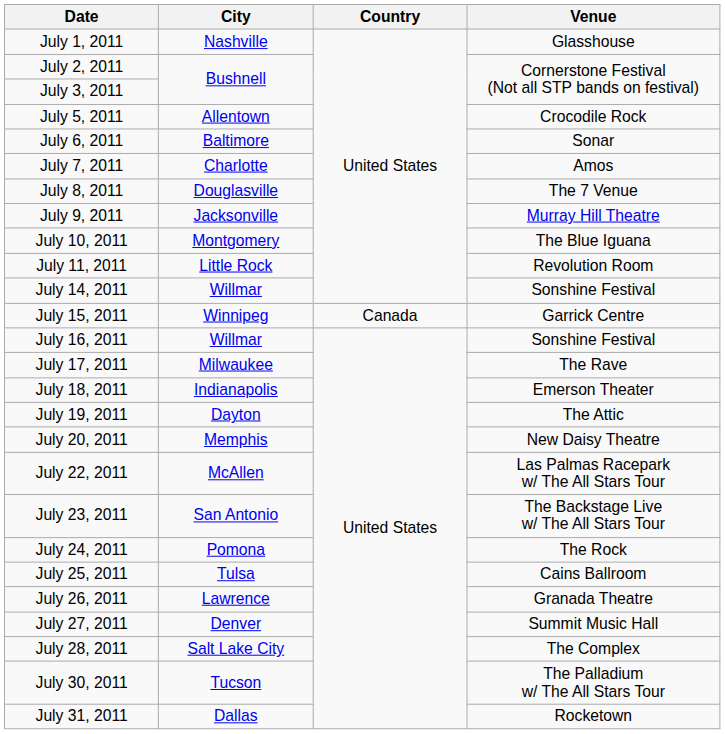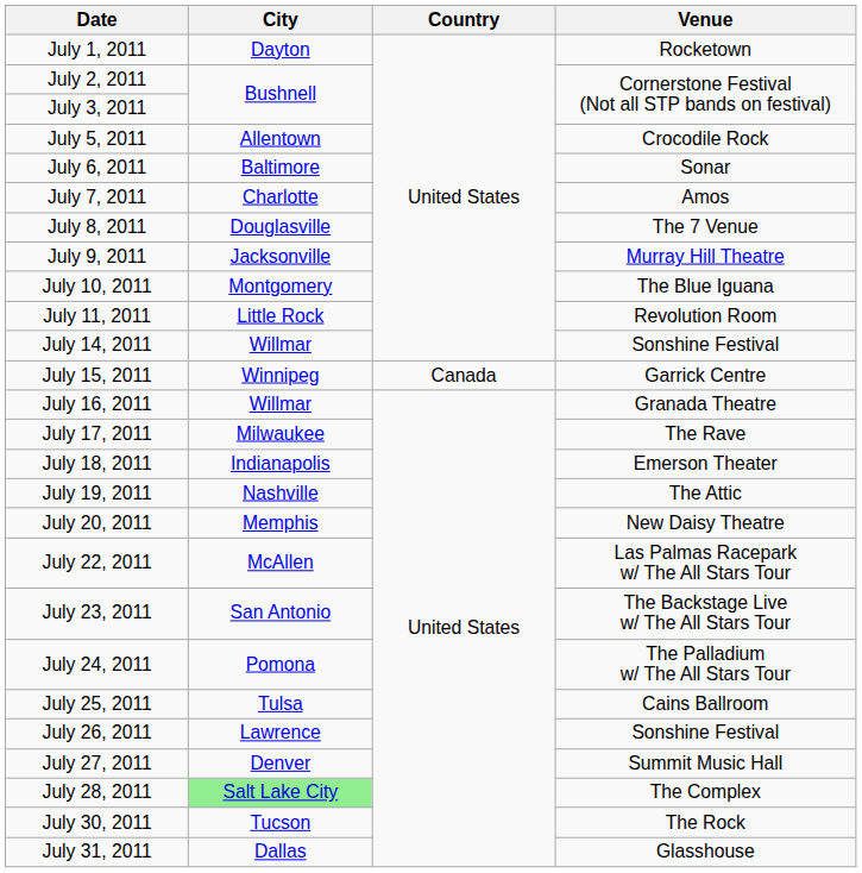July 1, 2011 | City: Nashville -> Dayton
July 1, 2011 | Venue: Glasshouse -> Rocketown
July 16, 2011 | Venue: Sonshine Festival -> Granada Theatre
July 19, 2011 | City: Dayton -> Nashville
July 24, 2011 | Venue: The Rock -> The Palladium w/ The All Stars Tour
July 26, 2011 | Venue: Granada Theatre -> Sonshine Festival
July 28, 2011 | City: no background -> lightgreen background
July 30, 2011 | Venue: The Palladium w/ The All Stars Tour -> The Rock
July 31, 2011 | Venue: Rocketown -> Glasshouse
